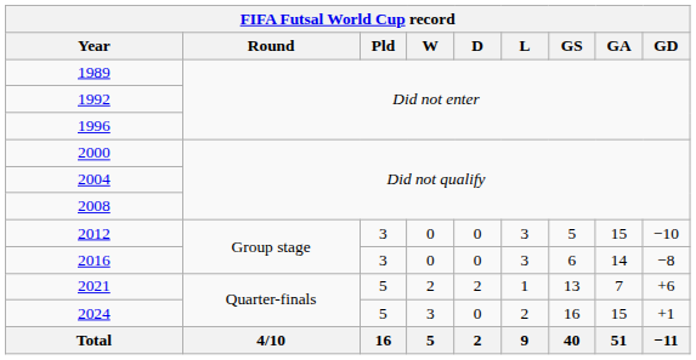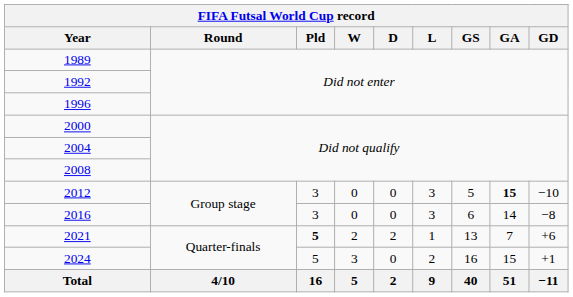2012 | GA: normal -> bold
2021 | Pld: normal -> bold
